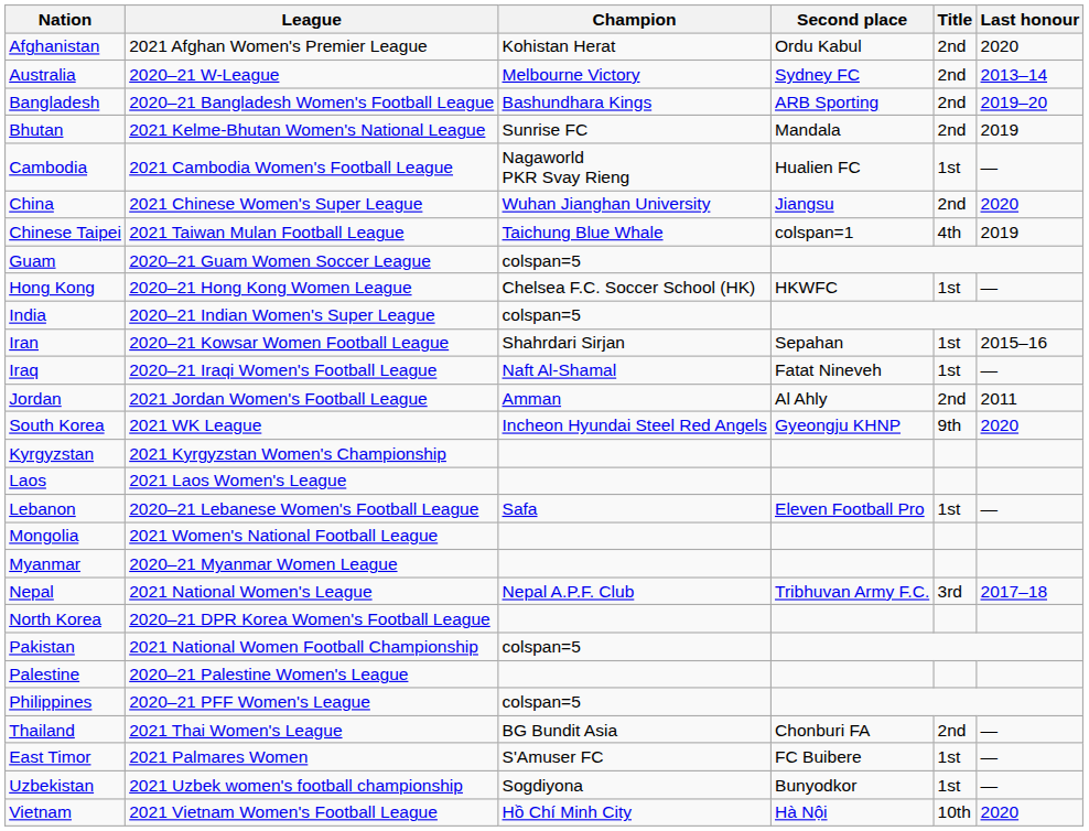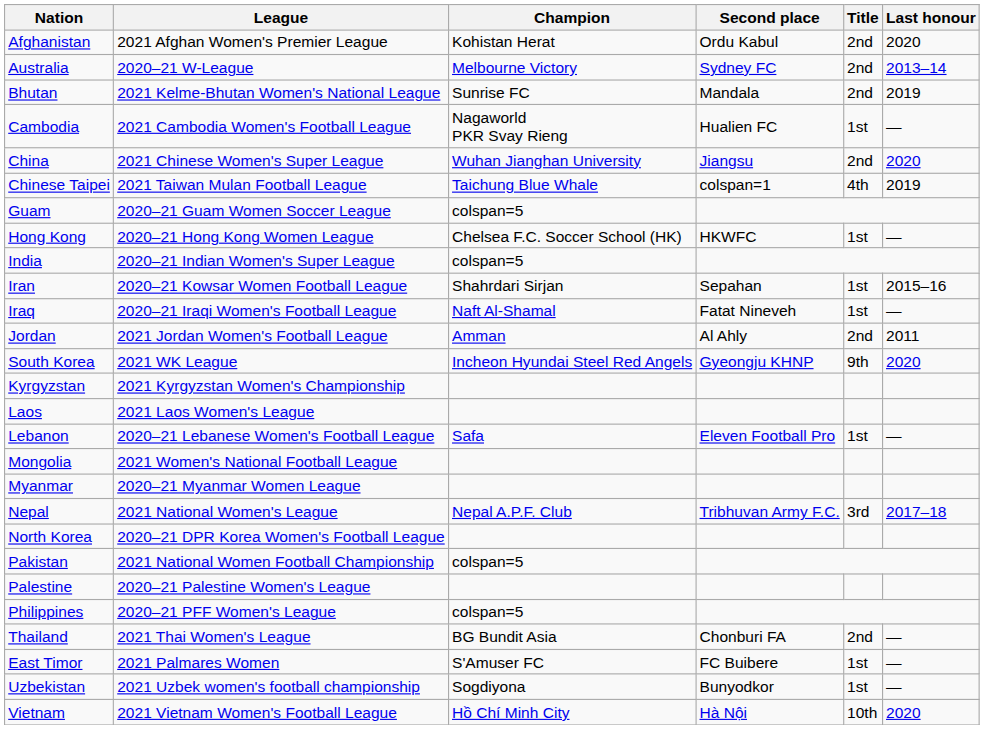- row: Bangladesh | 2020–21 Bangladesh Women's Football League | Bashundhara Kings | ARB Sporting | 2nd | 2019–20
